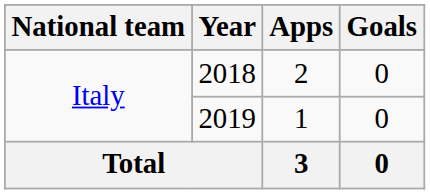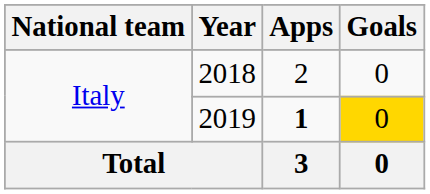2019 | Apps: normal -> bold
2019 | Goals: no background -> gold background
